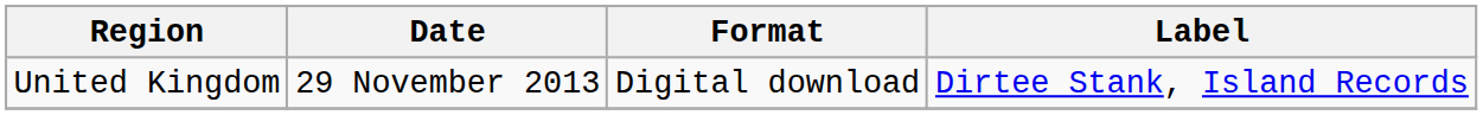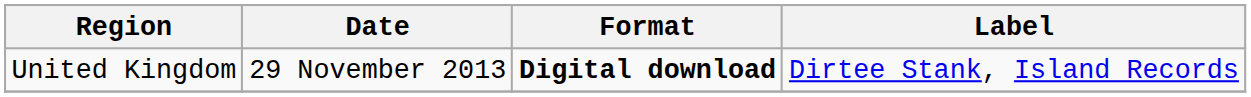United Kingdom | Format: normal -> bold
